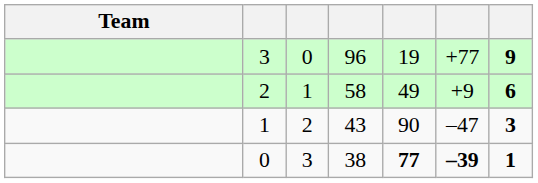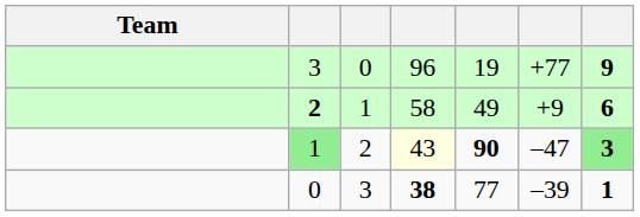row 3 | column 2: normal -> bold
row 4 | column 2: no background -> lightgreen background
row 4 | column 4: no background -> lightyellow background
row 4 | column 5: normal -> bold
row 4 | column 7: no background -> lightgreen background
row 5 | column 4: normal -> bold
row 5 | column 5: bold -> normal
row 5 | column 6: bold -> normal
